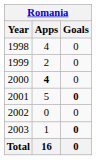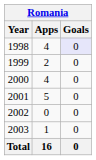1998 | Goals: no background -> lavender background
2000 | Apps: bold -> normal
2001 | Goals: bold -> normal
2003 | Goals: bold -> normal
